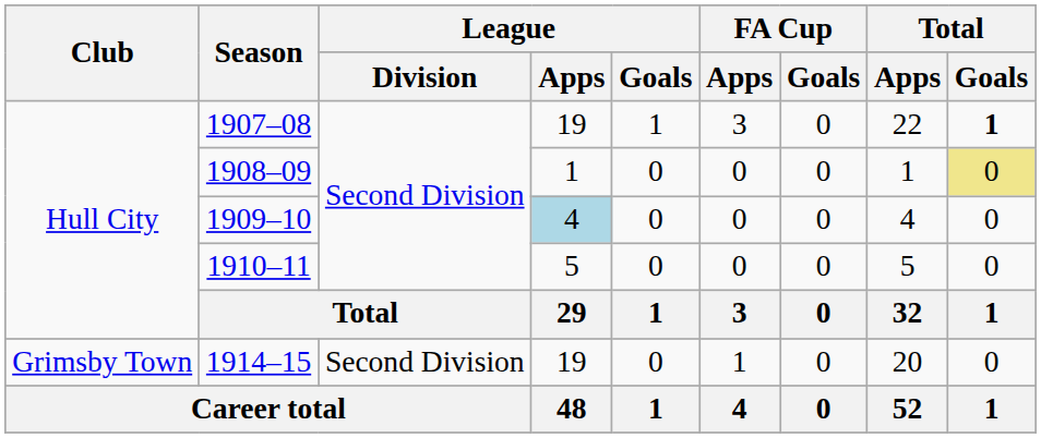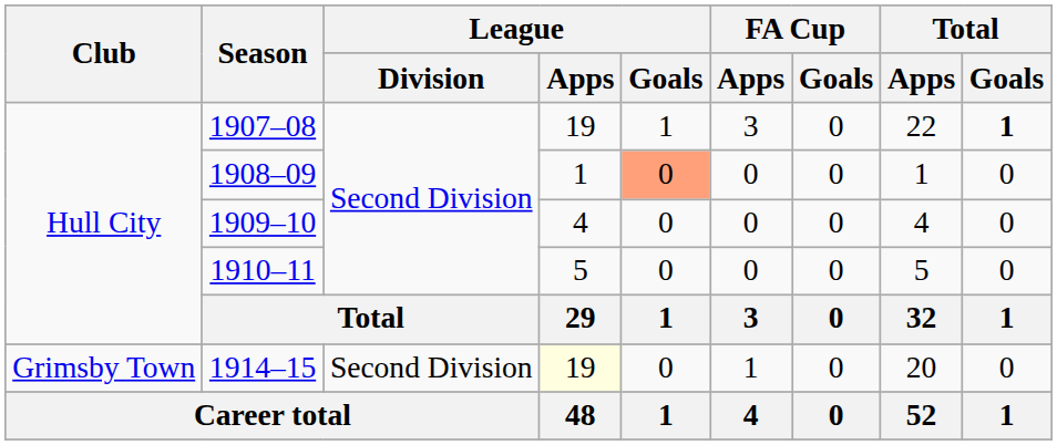1908–09 | League / Goals: no background -> lightsalmon background
1908–09 | Total / Goals: khaki background -> no background
1909–10 | League / Apps: lightblue background -> no background
1914–15 | League / Apps: no background -> lightyellow background
